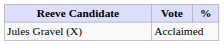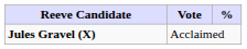Jules Gravel (X) | Reeve Candidate: normal -> bold
